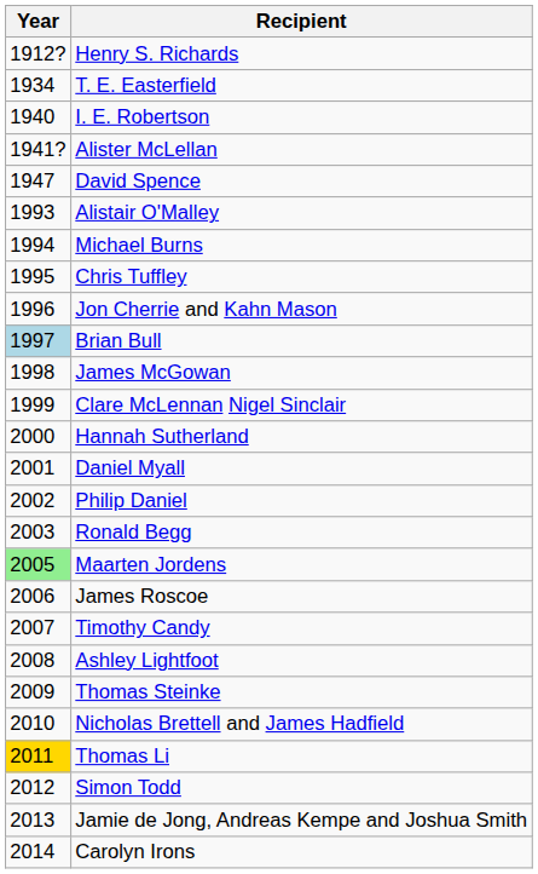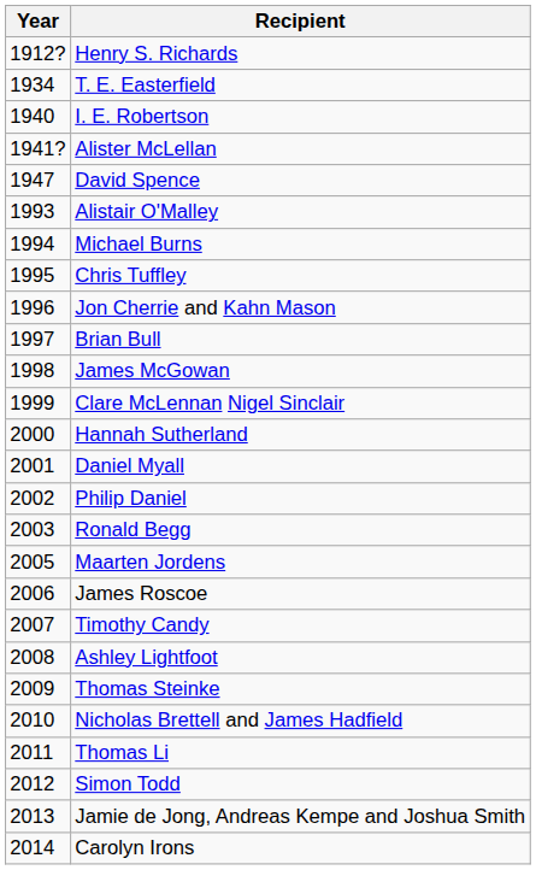Brian Bull | Year: lightblue background -> no background
Maarten Jordens | Year: lightgreen background -> no background
Thomas Li | Year: gold background -> no background
